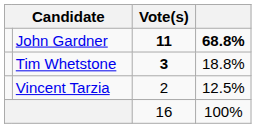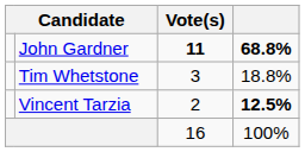Tim Whetstone | Vote(s): bold -> normal
Vincent Tarzia | column 4: normal -> bold
